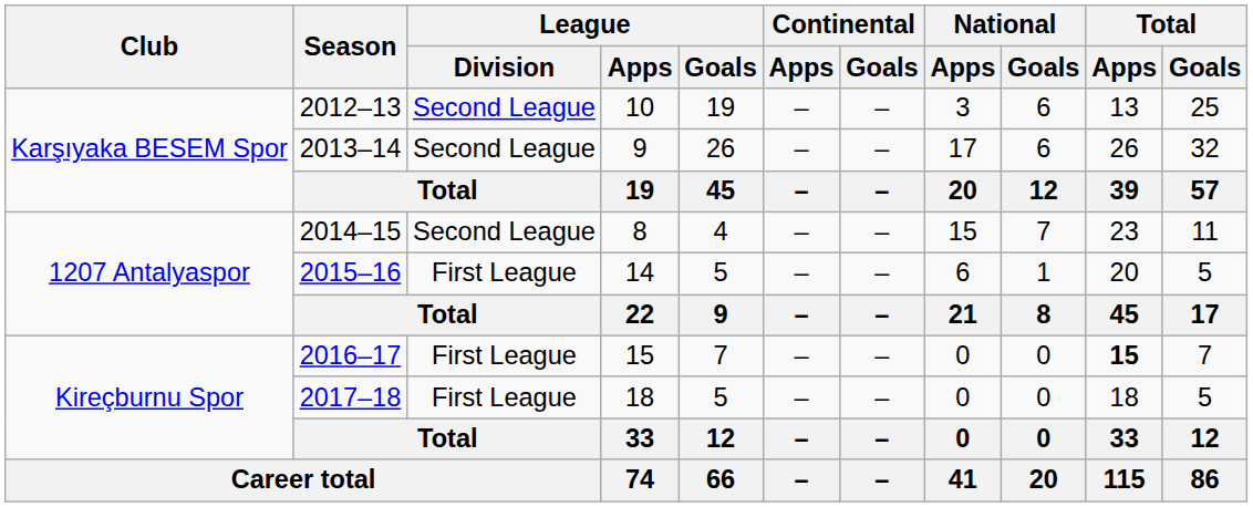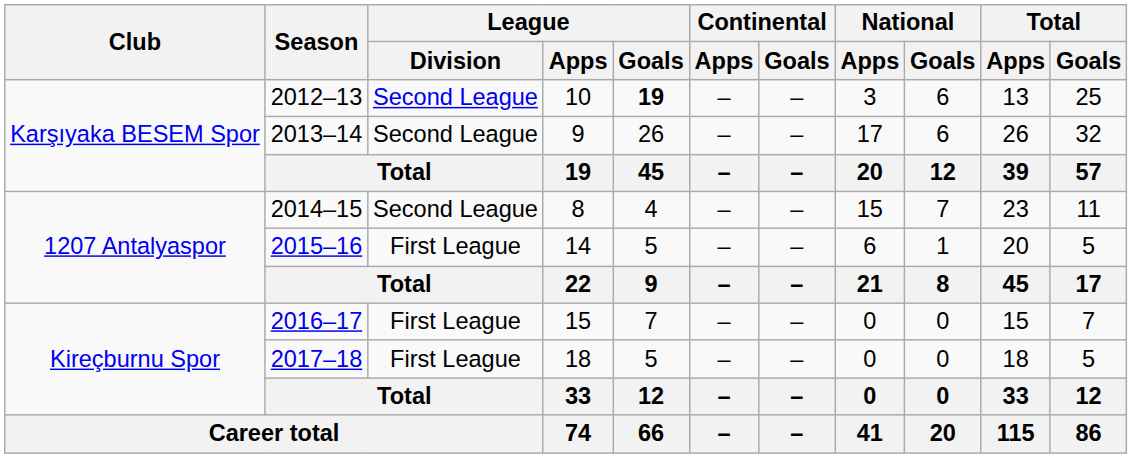2012–13 | League / Goals: normal -> bold
2016–17 | Total / Apps: bold -> normal
